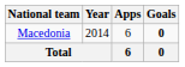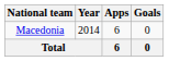Macedonia | Goals: bold -> normal
